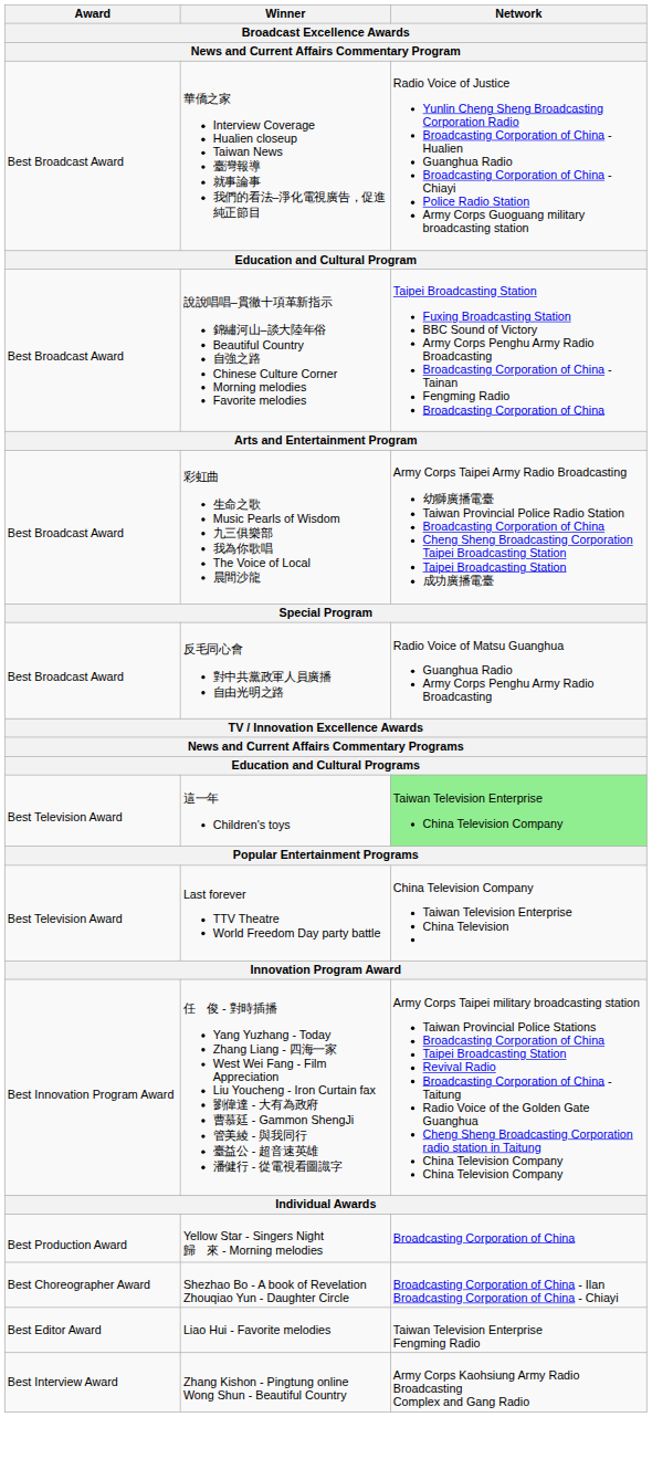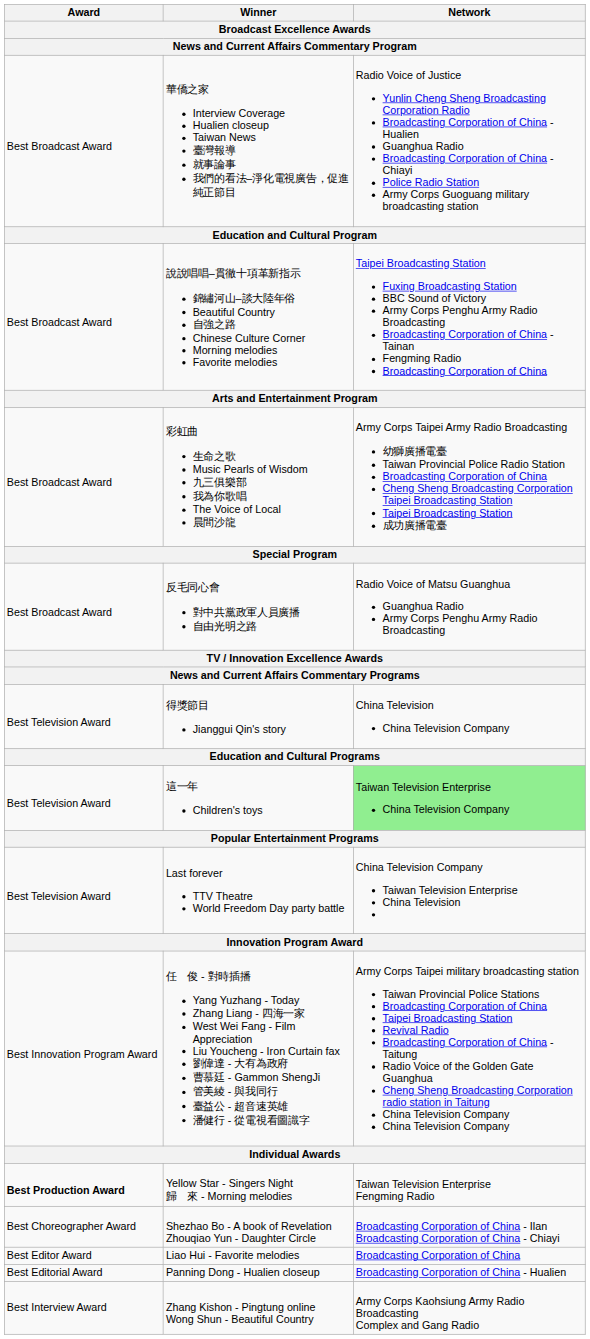+ row: Best Television Award | 得獎節目 Jianggui Qin's story | China Television China Television Company
Yellow Star - Singers Night 歸 來 - Morning melodies | Award: normal -> bold
Yellow Star - Singers Night 歸 來 - Morning melodies | Network: Broadcasting Corporation of China -> Taiwan Television Enterprise Fengming Radio
Liao Hui - Favorite melodies | Network: Taiwan Television Enterprise Fengming Radio -> Broadcasting Corporation of China
+ row: Best Editorial Award | Panning Dong - Hualien closeup | Broadcasting Corporation of China - Hualien
